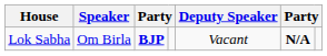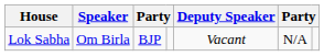Lok Sabha | column 3: bold -> normal
Lok Sabha | column 6: bold -> normal
